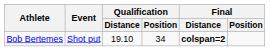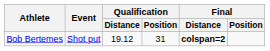Bob Bertemes | Qualification / Distance: 19.10 -> 19.12
Bob Bertemes | Qualification / Position: 34 -> 31
